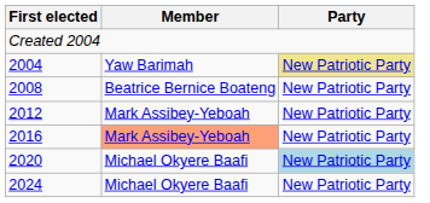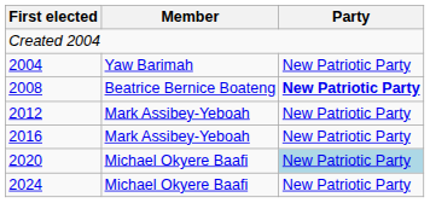2004 | Party: khaki background -> no background
2008 | Party: normal -> bold
2016 | Member: lightsalmon background -> no background
